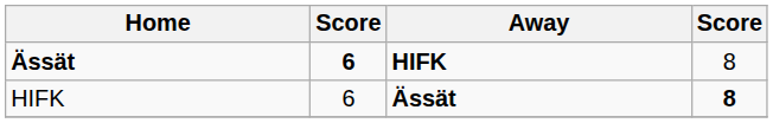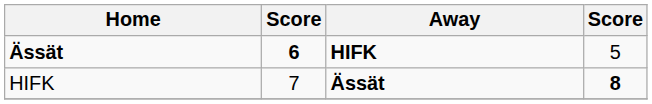row 2 | column 4: 8 -> 5
row 3 | column 2: 6 -> 7
